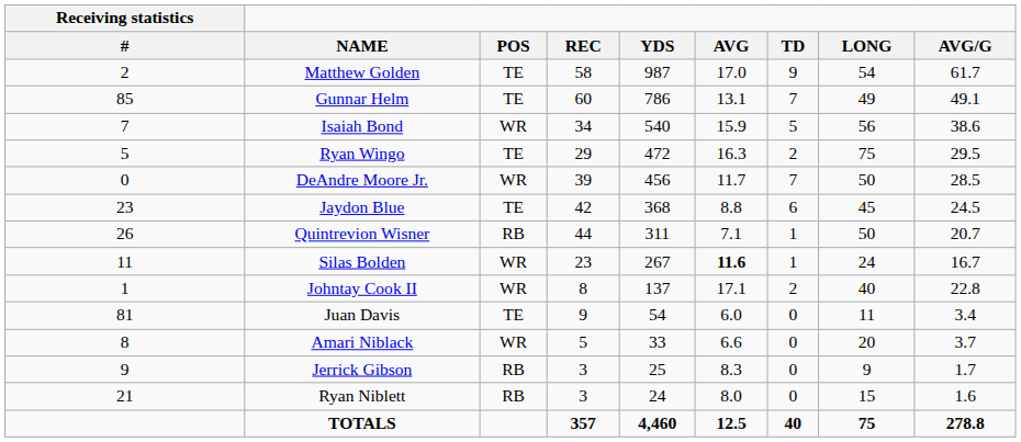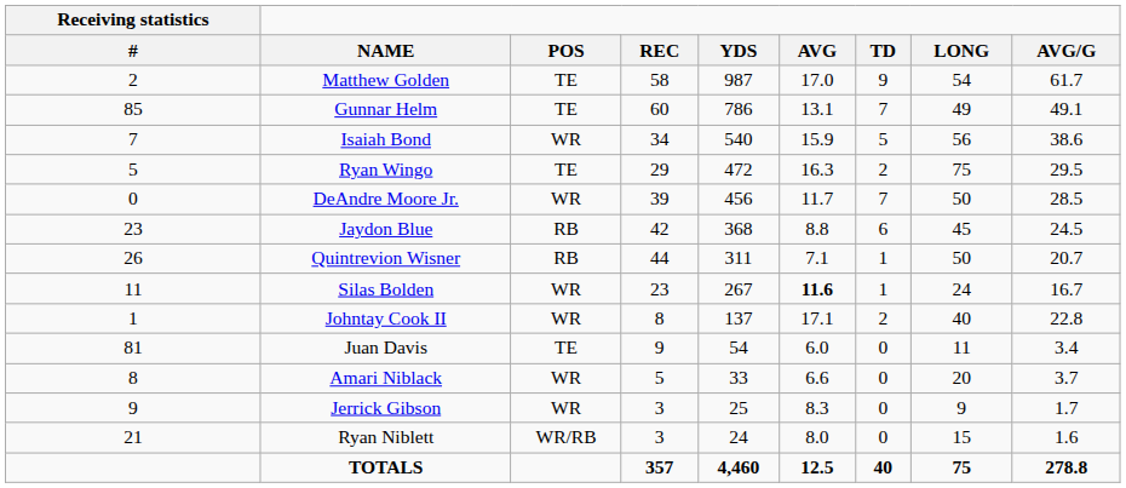Jaydon Blue | POS: TE -> RB
Jerrick Gibson | POS: RB -> WR
Ryan Niblett | POS: RB -> WR/RB
